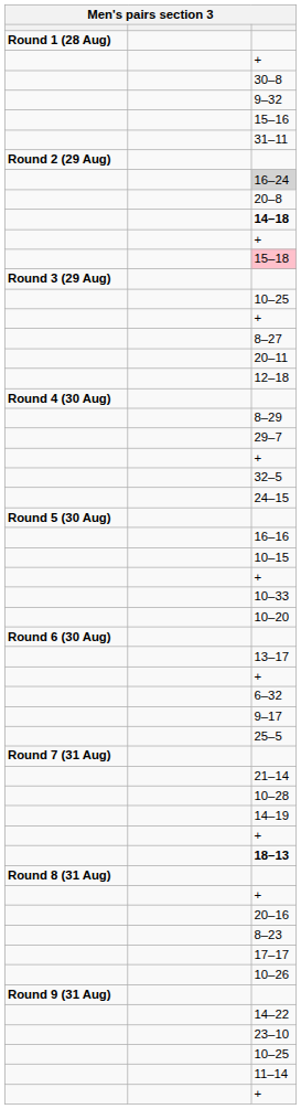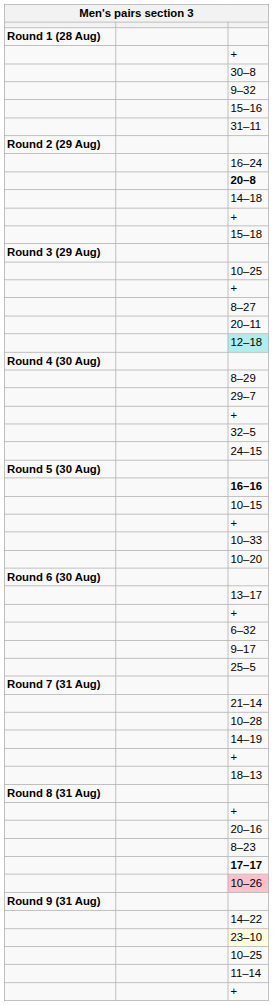16–24 | column 3: lightgrey background -> no background
20–8 | column 3: normal -> bold
14–18 | column 3: bold -> normal
15–18 | column 3: pink background -> no background
12–18 | column 3: no background -> paleturquoise background
16–16 | column 3: normal -> bold
18–13 | column 3: bold -> normal
17–17 | column 3: normal -> bold
10–26 | column 3: no background -> pink background
23–10 | column 3: no background -> lightyellow background
